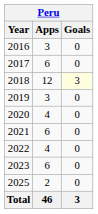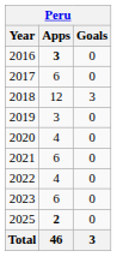2016 | Apps: normal -> bold
2018 | Goals: lightyellow background -> no background
2025 | Apps: normal -> bold
